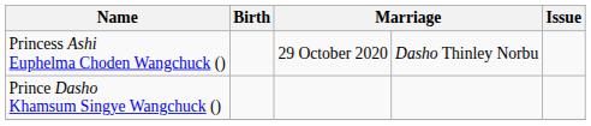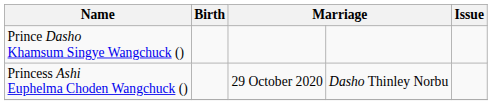rows swapped: Prince Dasho Khamsum Singye Wangchuck () <-> Princess Ashi Euphelma Choden Wangchuck ()
